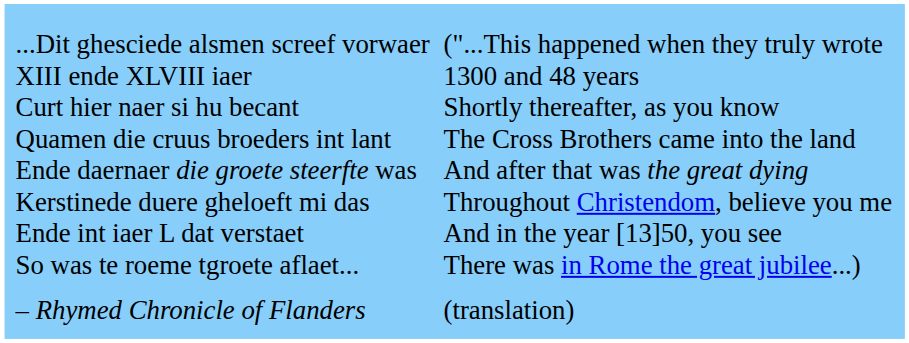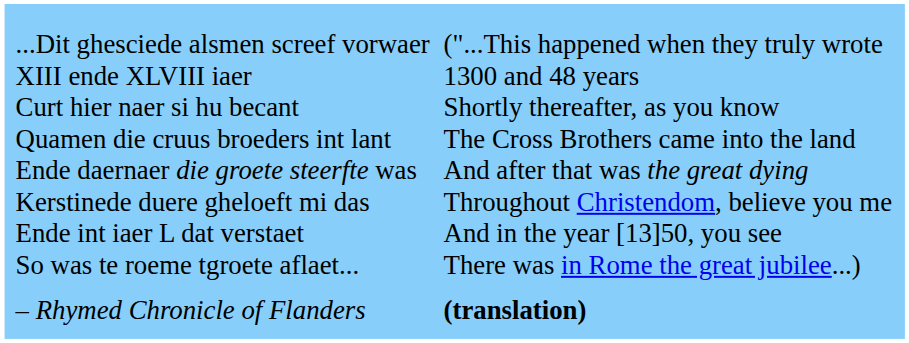– Rhymed Chronicle of Flanders | column 2: normal -> bold
